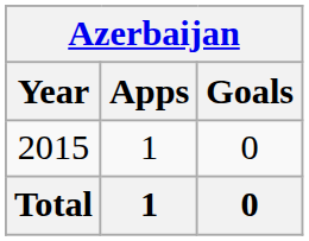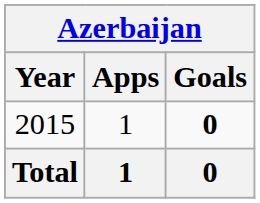2015 | Goals: normal -> bold
